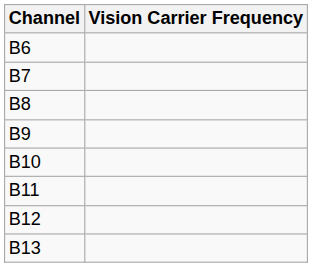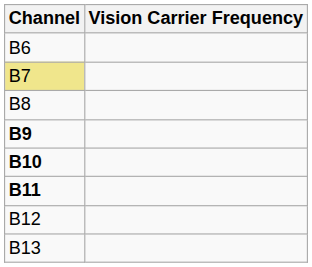B7 | Channel: no background -> khaki background
B9 | Channel: normal -> bold
B10 | Channel: normal -> bold
B11 | Channel: normal -> bold
